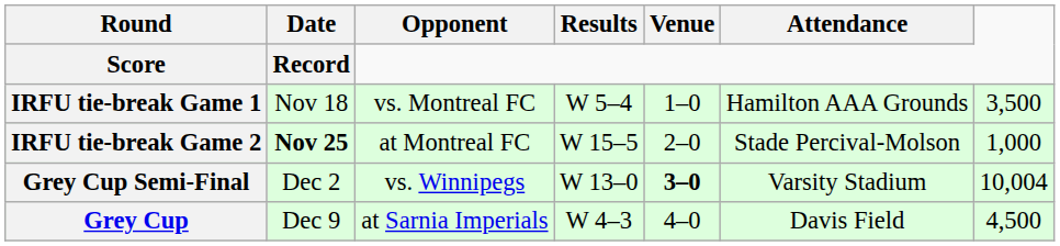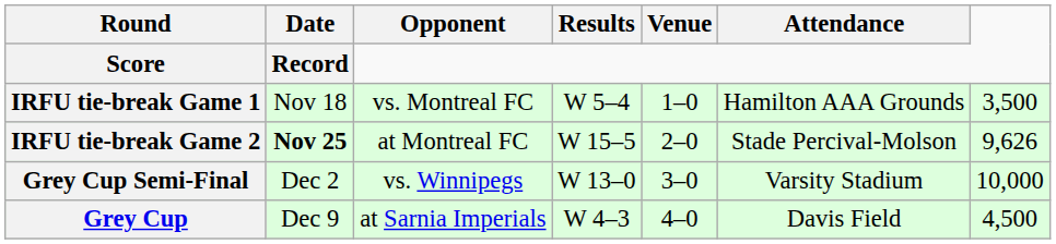IRFU tie-break Game 2 | column 7: 1,000 -> 9,626
Grey Cup Semi-Final | Venue: bold -> normal
Grey Cup Semi-Final | column 7: 10,004 -> 10,000
